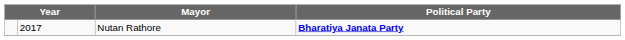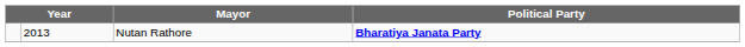Nutan Rathore | column 2: 2017 -> 2013
